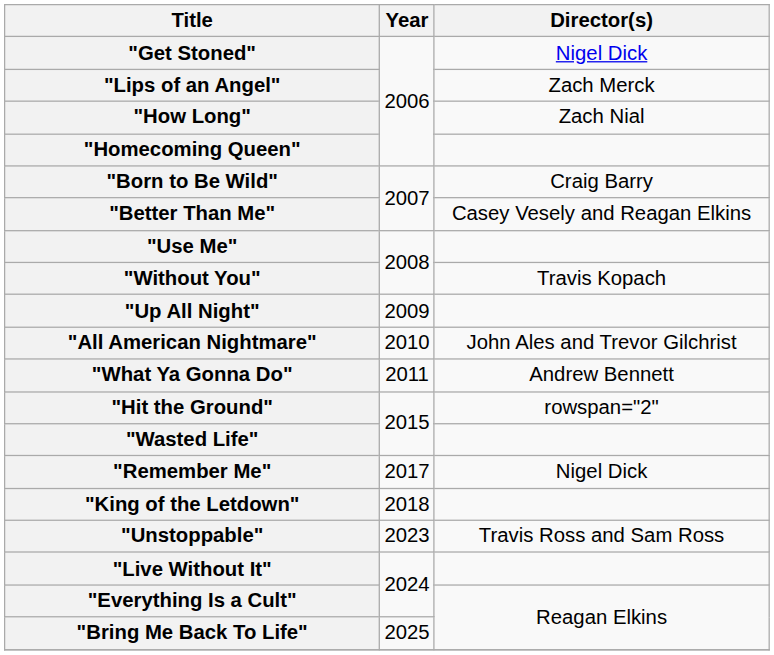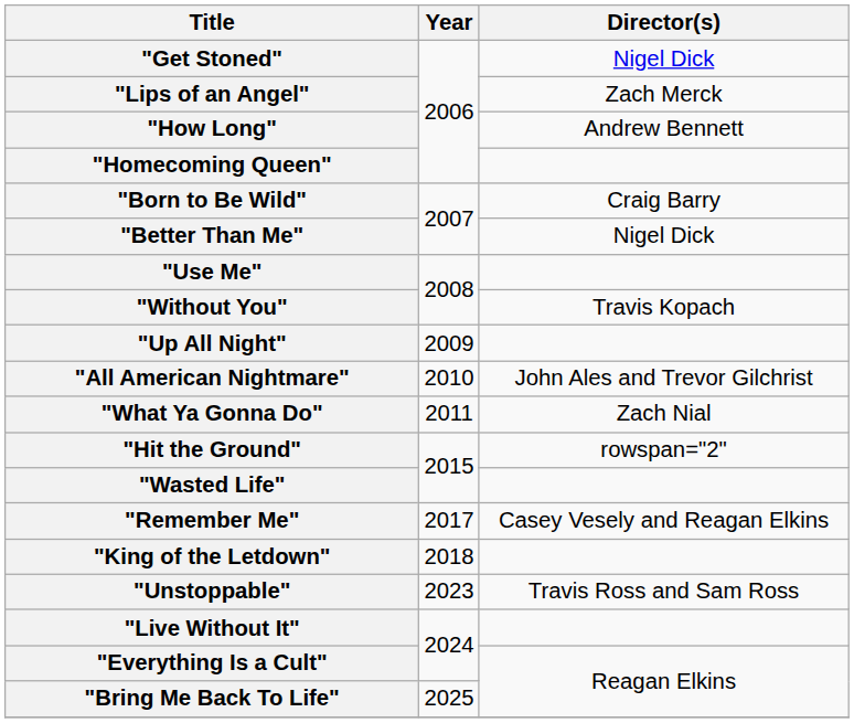"How Long" | Director(s): Zach Nial -> Andrew Bennett
"Better Than Me" | Director(s): Casey Vesely and Reagan Elkins -> Nigel Dick
"What Ya Gonna Do" | Director(s): Andrew Bennett -> Zach Nial
"Remember Me" | Director(s): Nigel Dick -> Casey Vesely and Reagan Elkins
